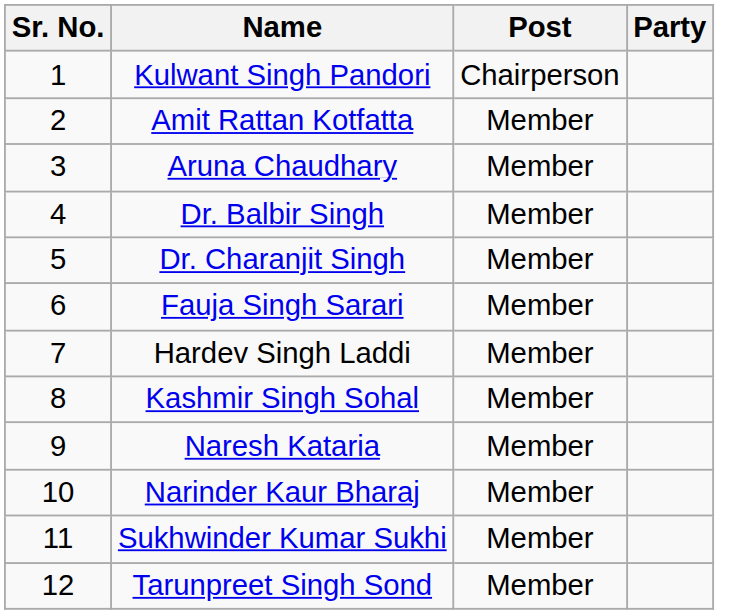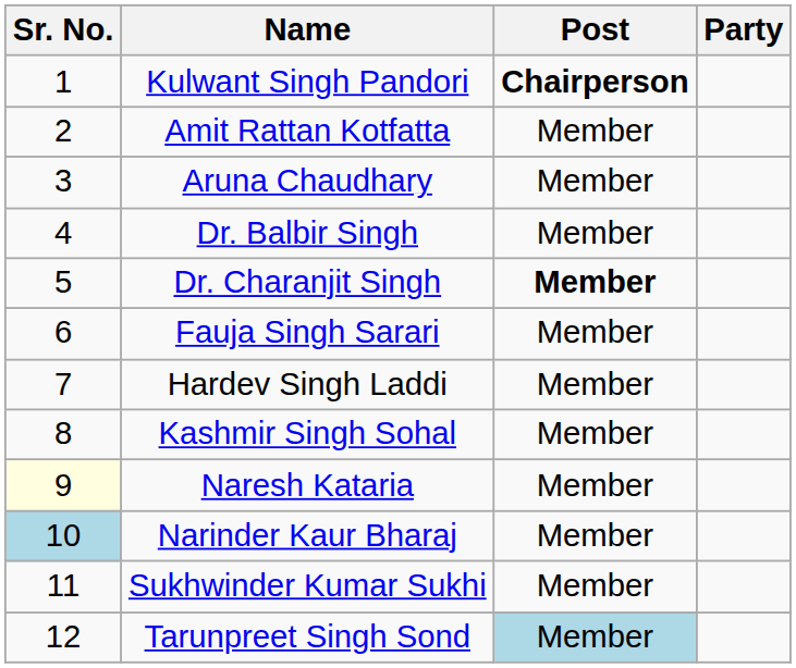Kulwant Singh Pandori | Post: normal -> bold
Dr. Charanjit Singh | Post: normal -> bold
Naresh Kataria | Sr. No.: no background -> lightyellow background
Narinder Kaur Bharaj | Sr. No.: no background -> lightblue background
Tarunpreet Singh Sond | Post: no background -> lightblue background
